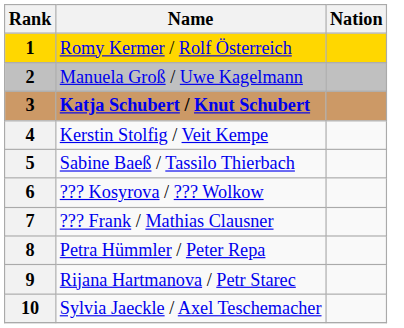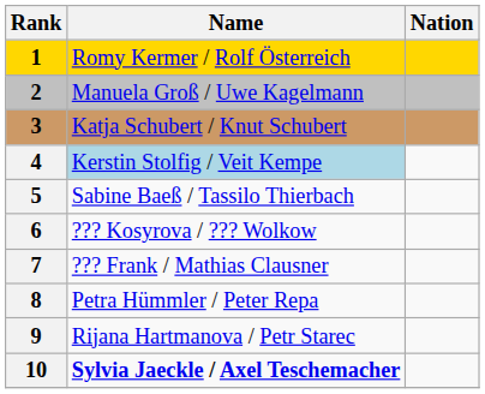Katja Schubert / Knut Schubert | Name: bold -> normal
Kerstin Stolfig / Veit Kempe | Name: no background -> lightblue background
Sylvia Jaeckle / Axel Teschemacher | Name: normal -> bold
